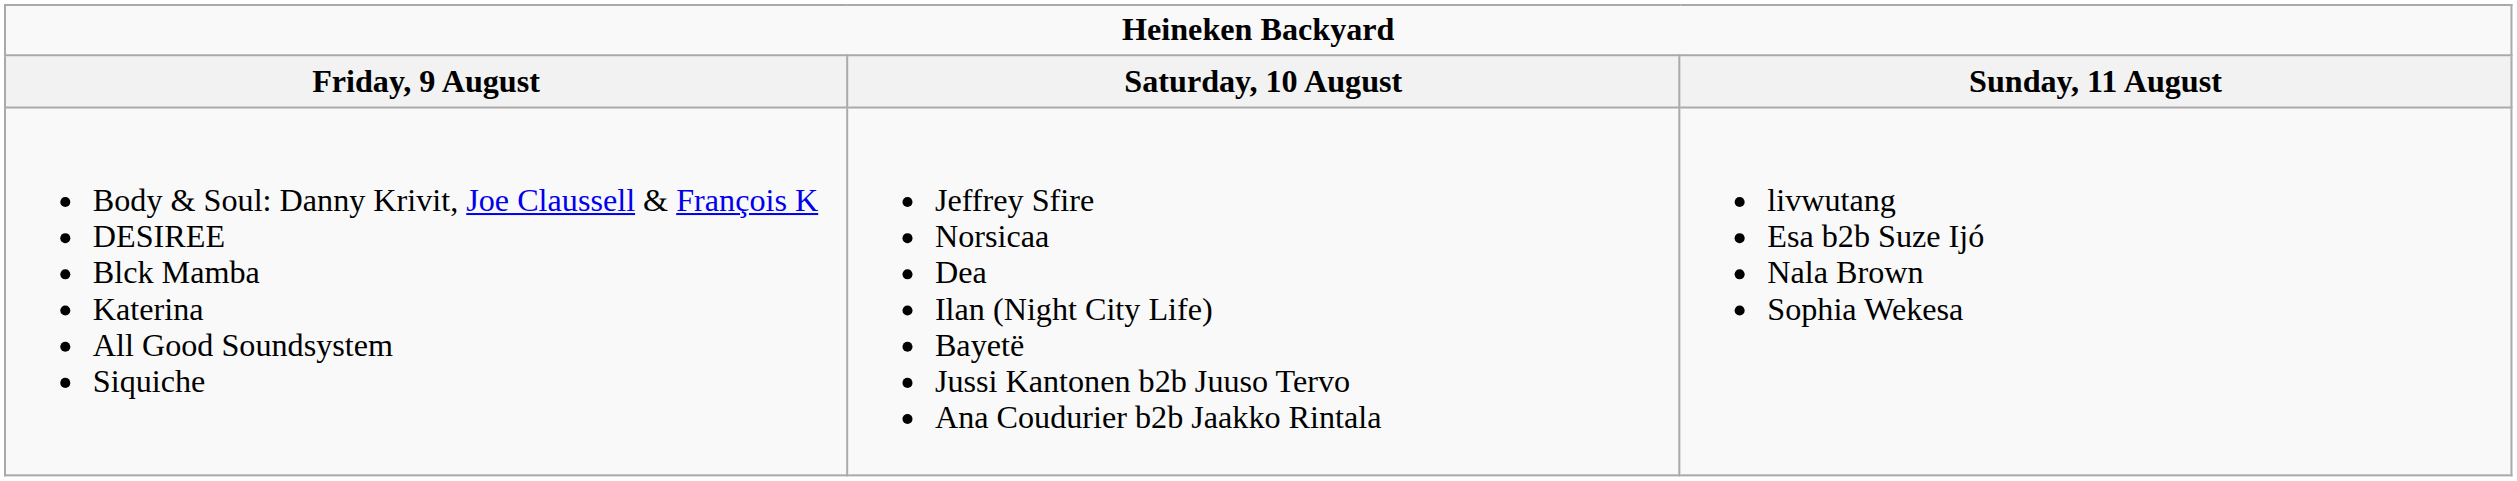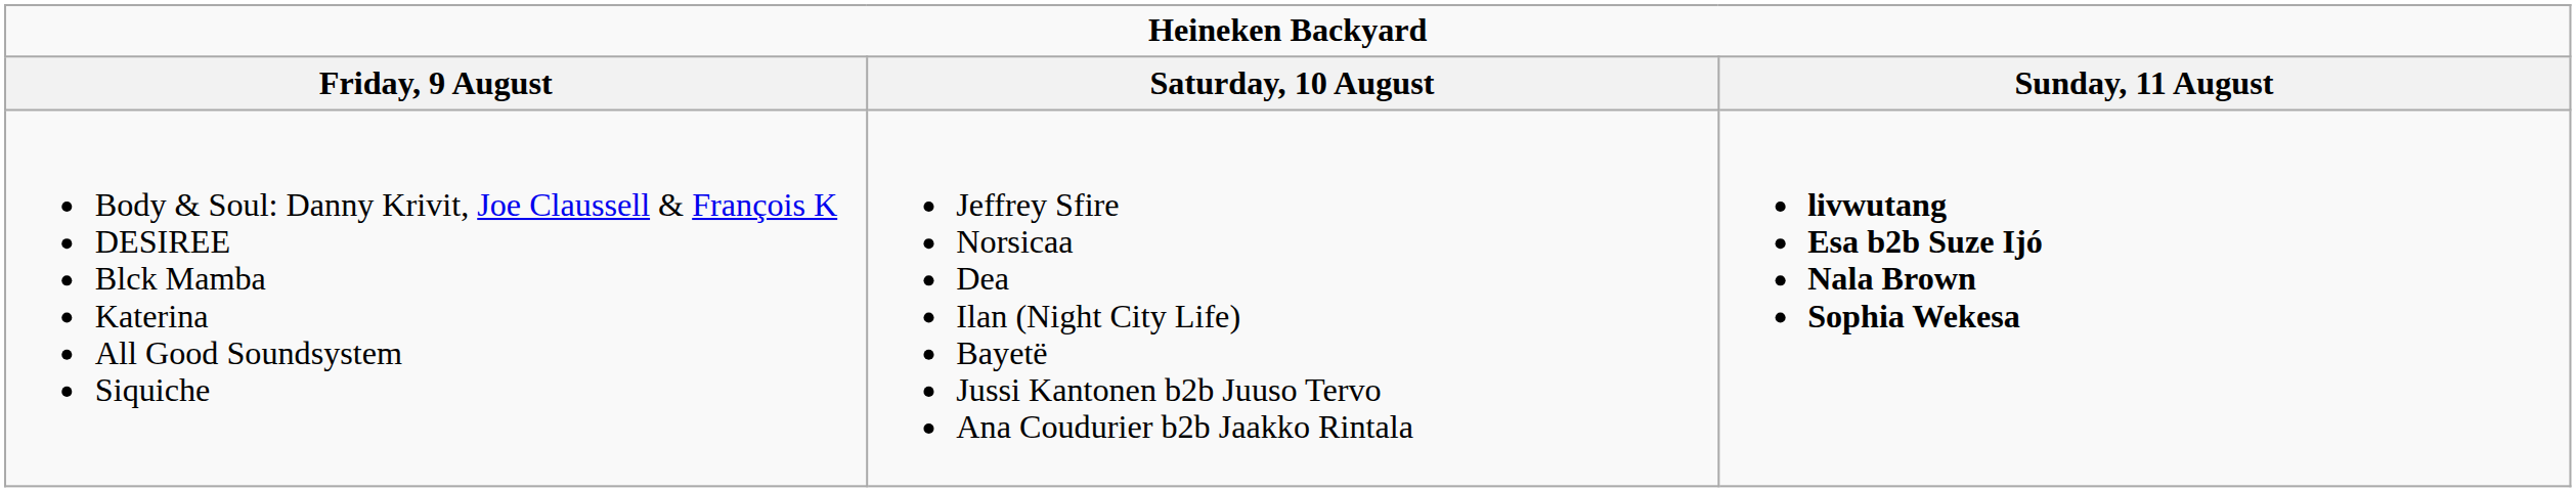row 3 | Sunday, 11 August: normal -> bold
